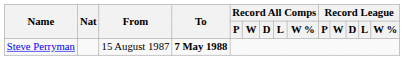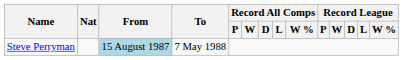Steve Perryman | From: no background -> lightblue background
Steve Perryman | To: bold -> normal
